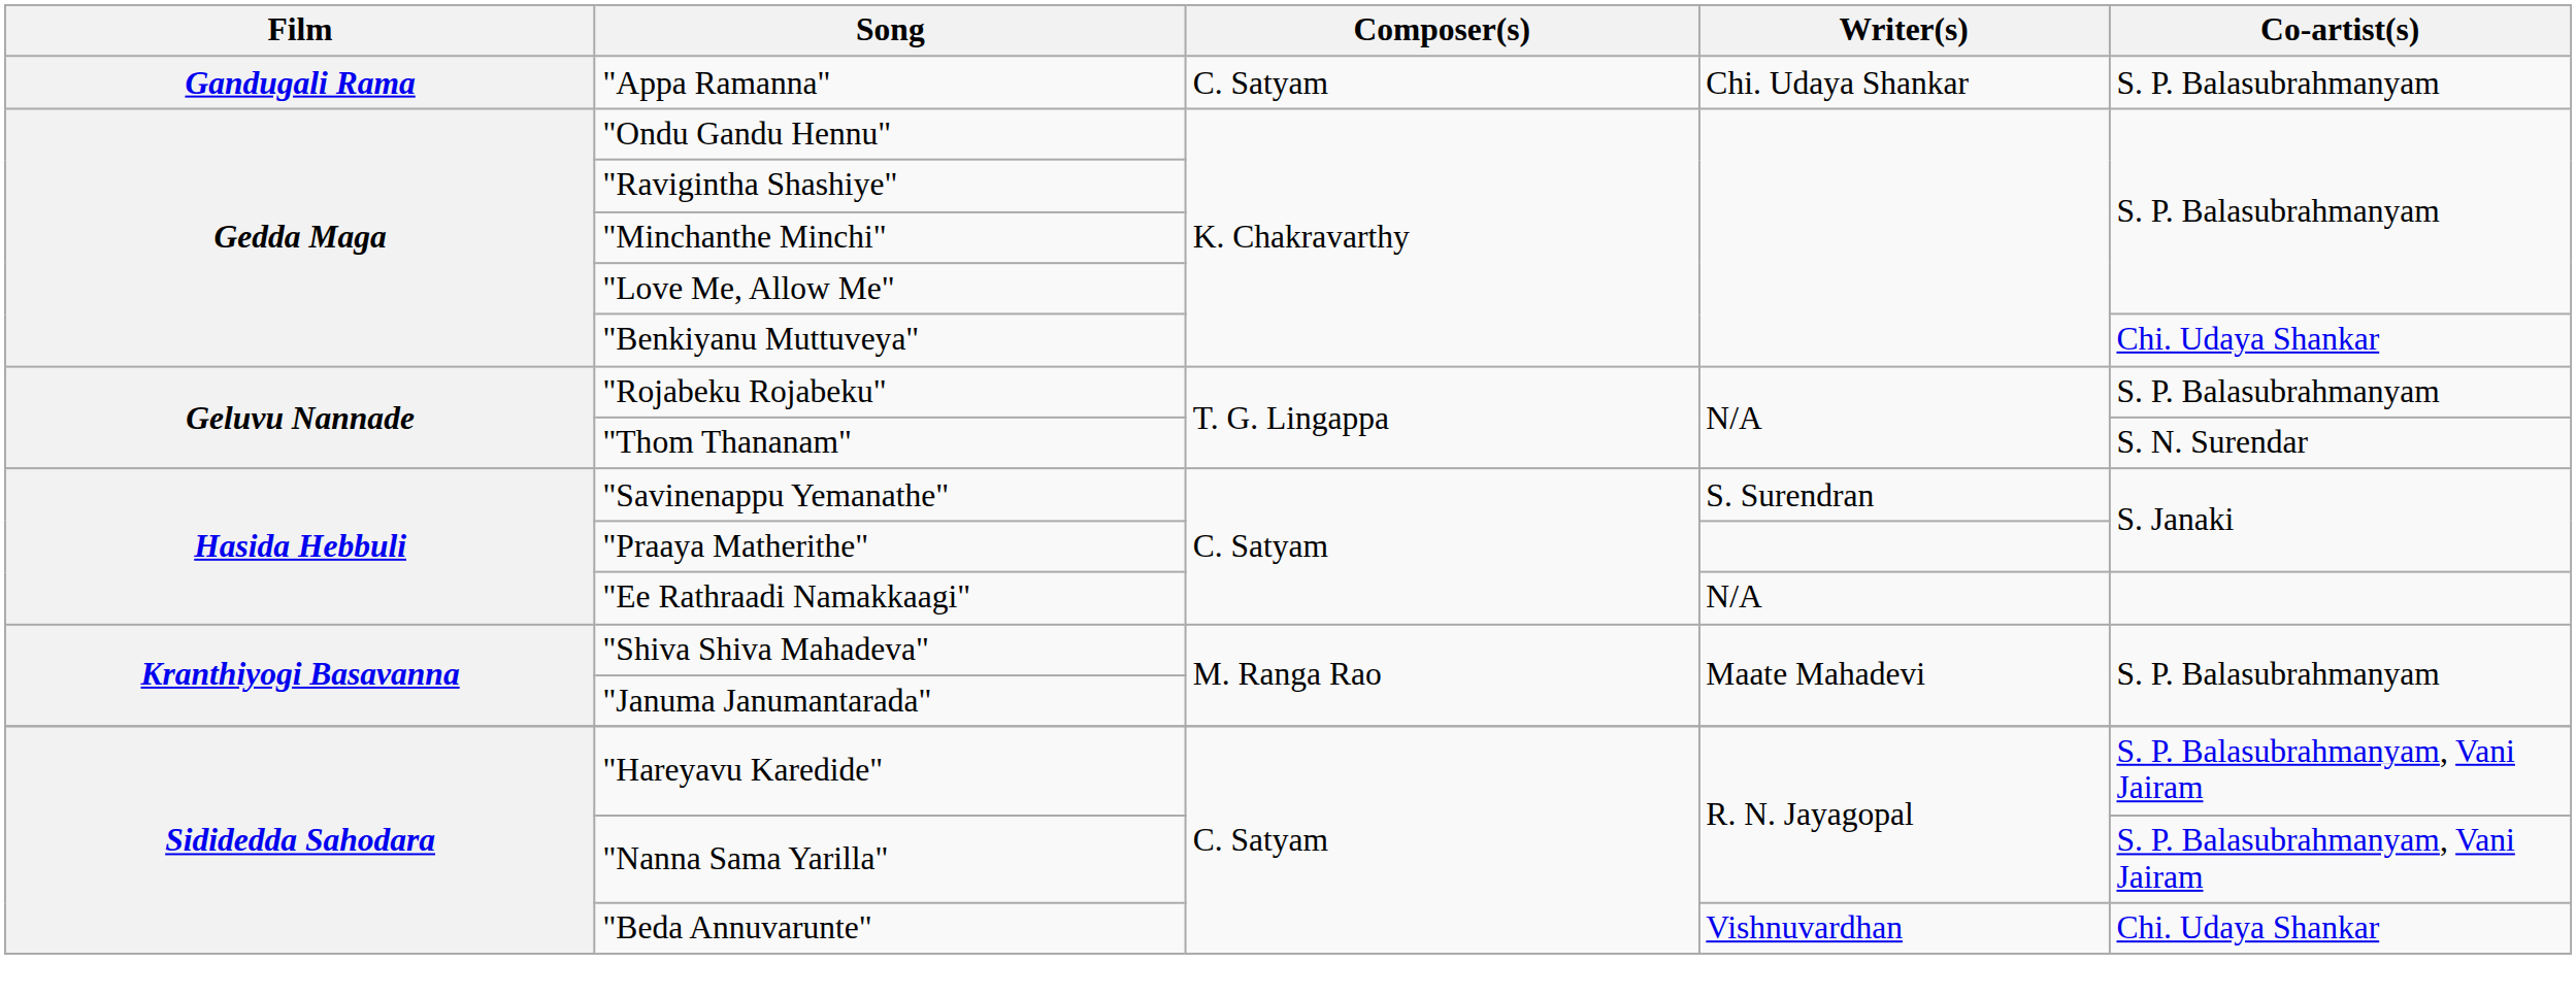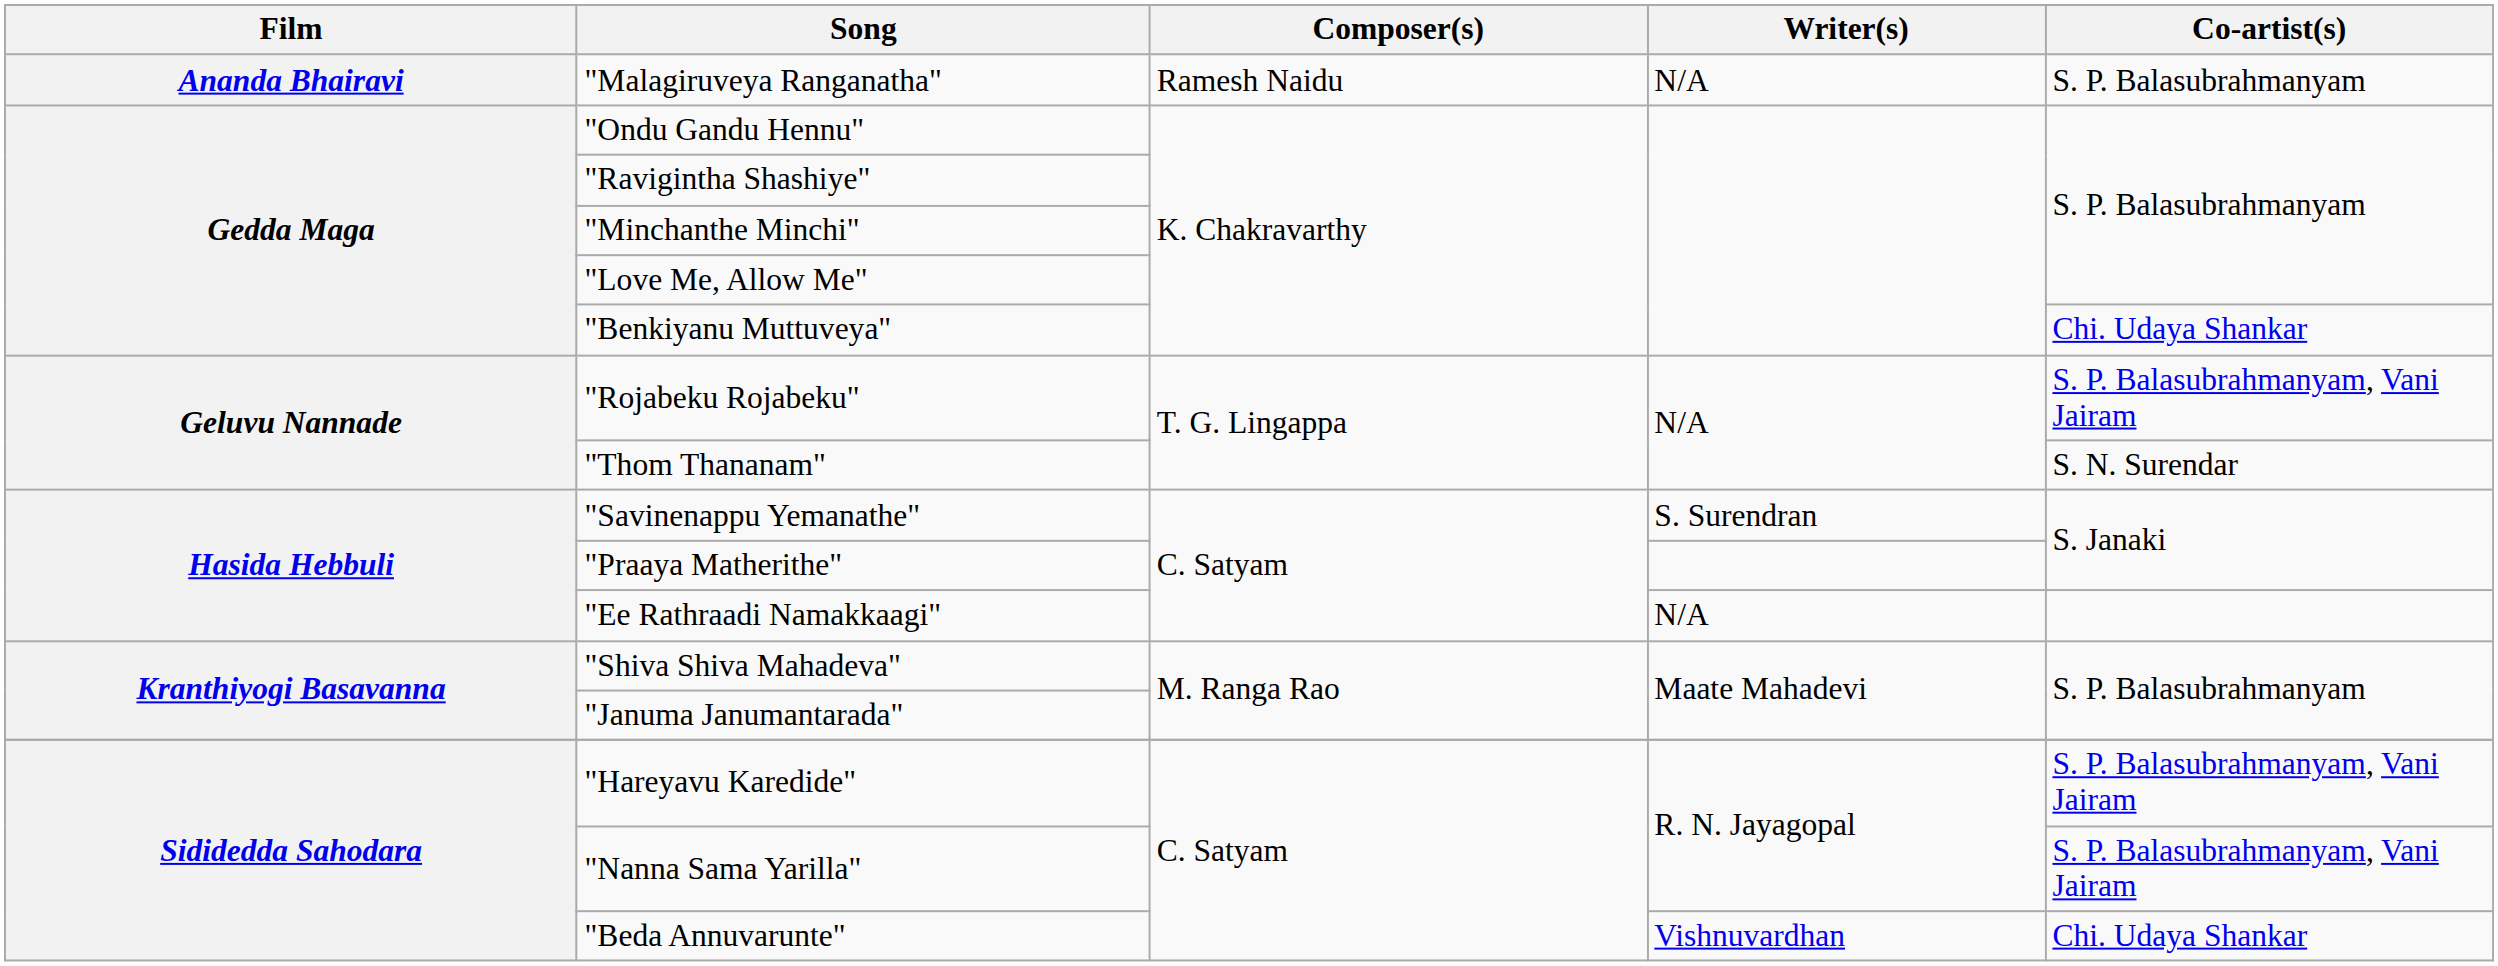+ row: Ananda Bhairavi | "Malagiruveya Ranganatha" | Ramesh Naidu | N/A | S. P. Balasubrahmanyam
- row: Gandugali Rama | "Appa Ramanna" | C. Satyam | Chi. Udaya Shankar | S. P. Balasubrahmanyam
"Rojabeku Rojabeku" | Co-artist(s): S. P. Balasubrahmanyam -> S. P. Balasubrahmanyam, Vani Jairam
